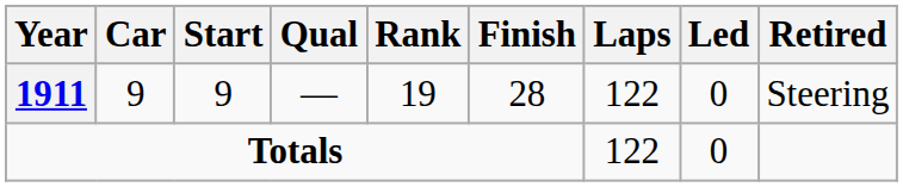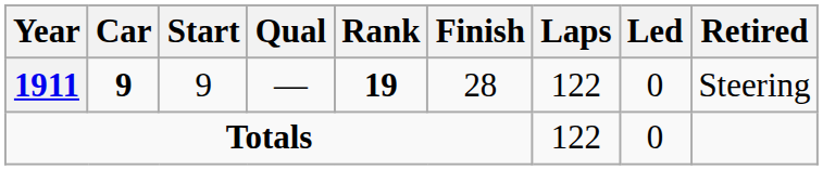1911 | Car: normal -> bold
1911 | Rank: normal -> bold
